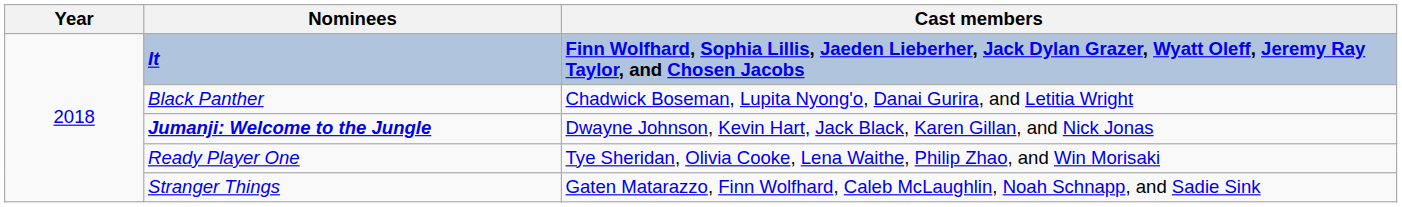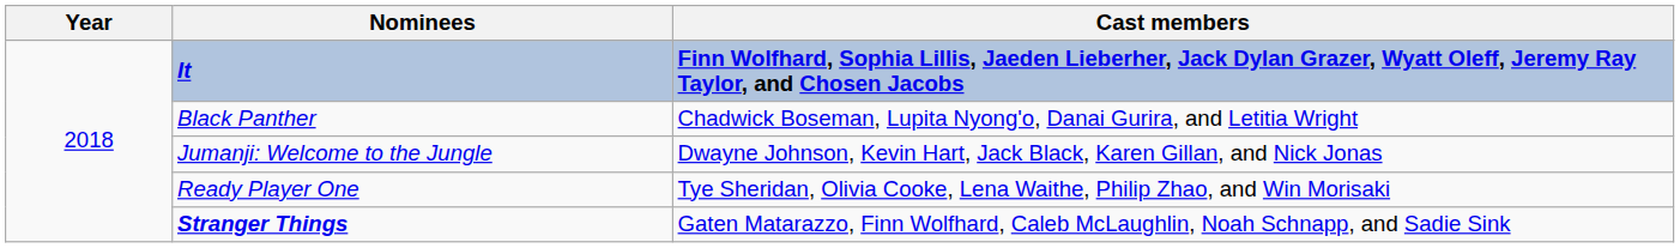Jumanji: Welcome to the Jungle | Nominees: bold -> normal
Stranger Things | Nominees: normal -> bold
